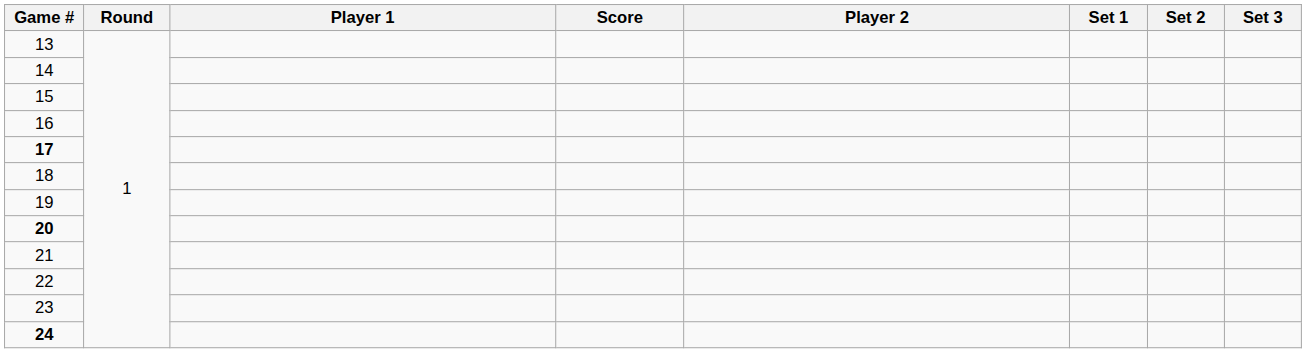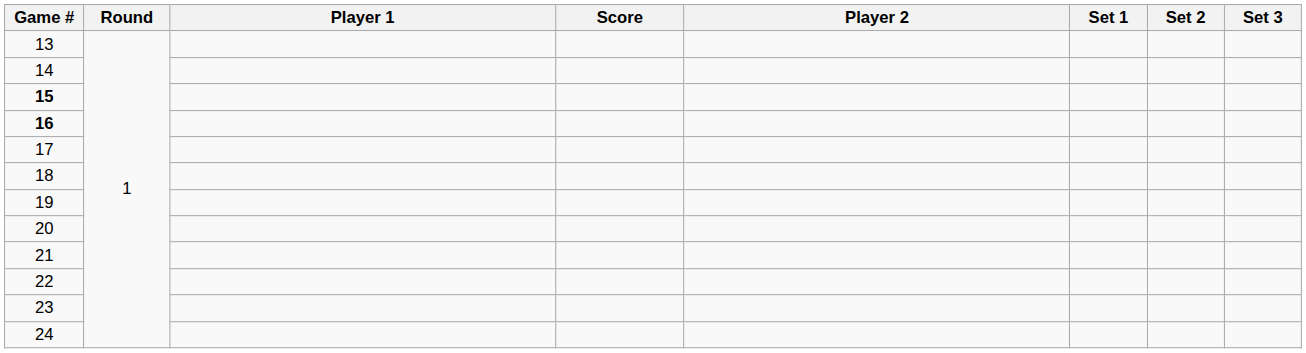15 | Game #: normal -> bold
16 | Game #: normal -> bold
17 | Game #: bold -> normal
20 | Game #: bold -> normal
24 | Game #: bold -> normal
